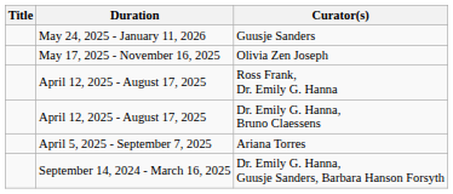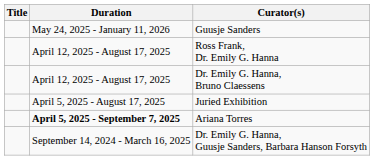- row: May 17, 2025 - November 16, 2025 | Olivia Zen Joseph
+ row: April 5, 2025 - August 17, 2025 | Juried Exhibition
Ariana Torres | Duration: normal -> bold
